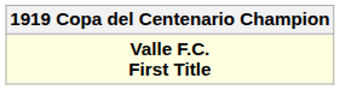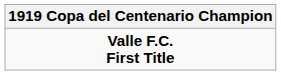row 2 | column 1: lightyellow background -> no background
